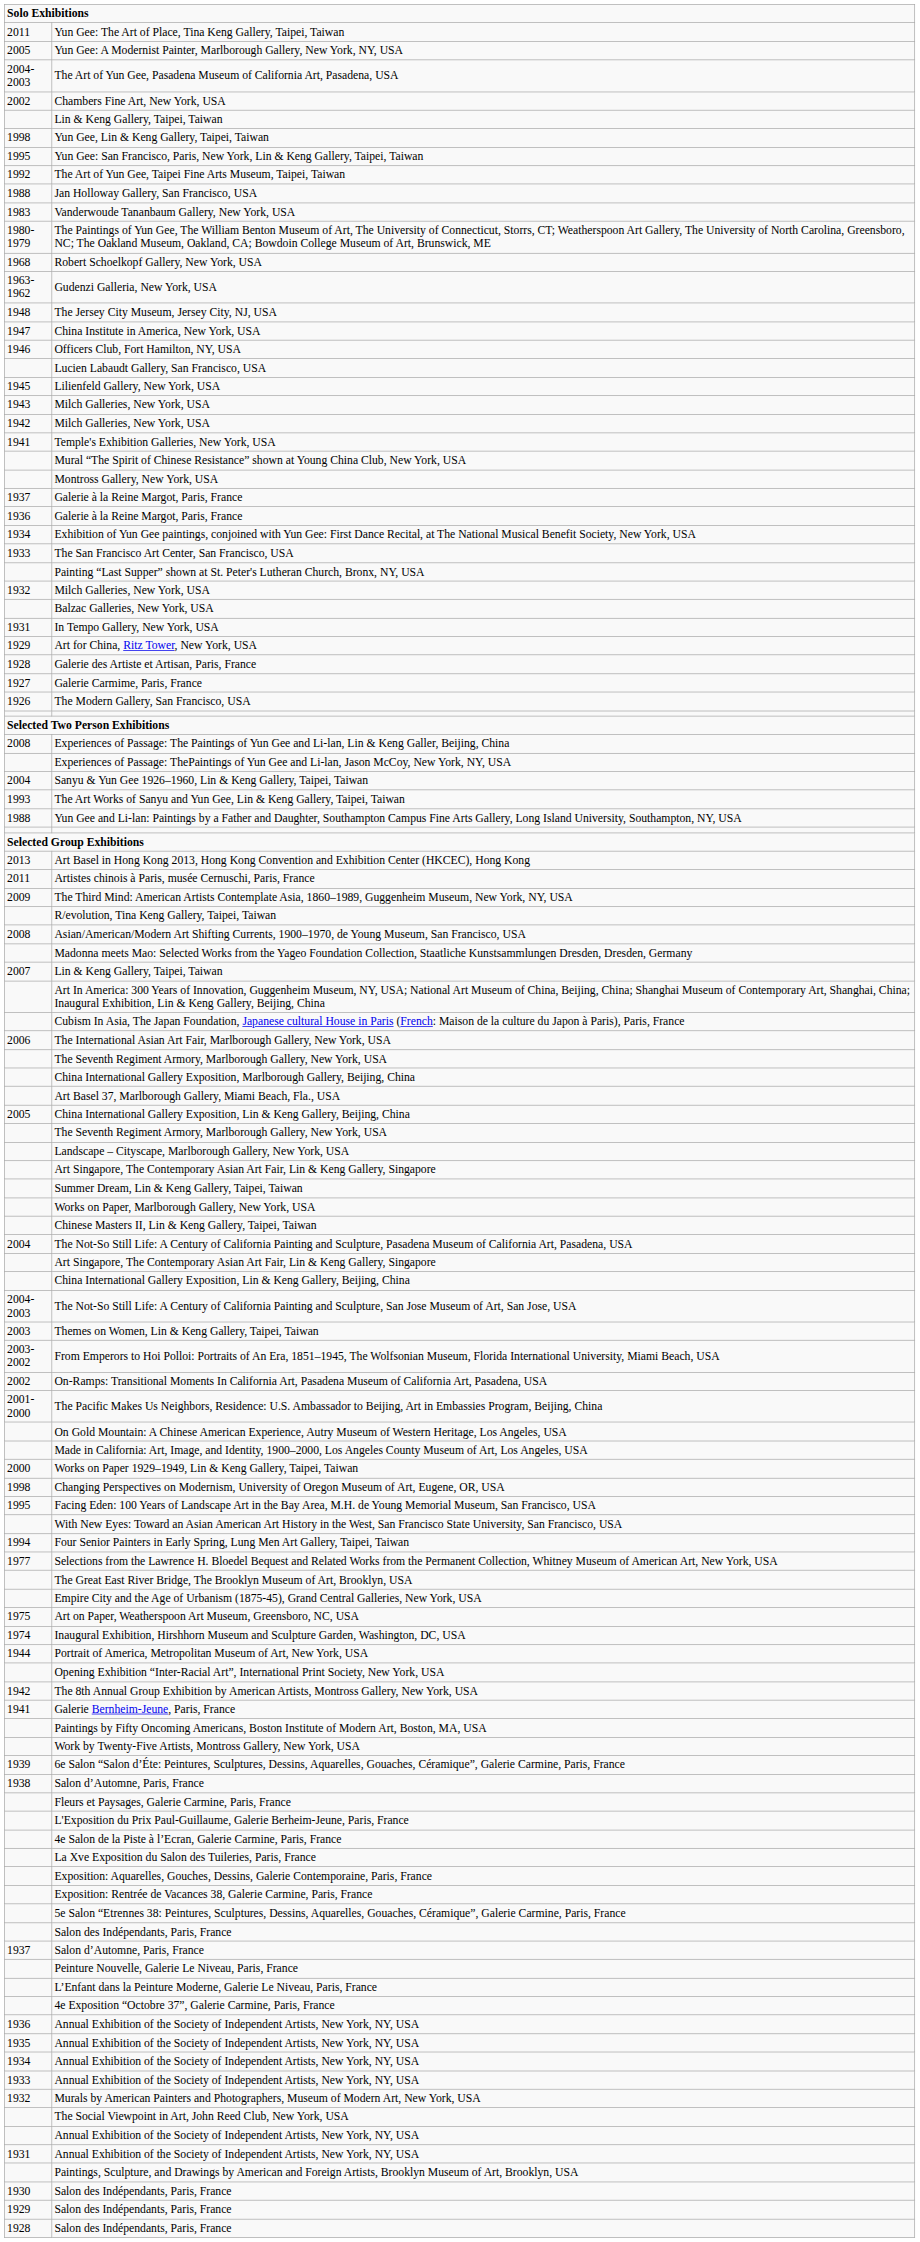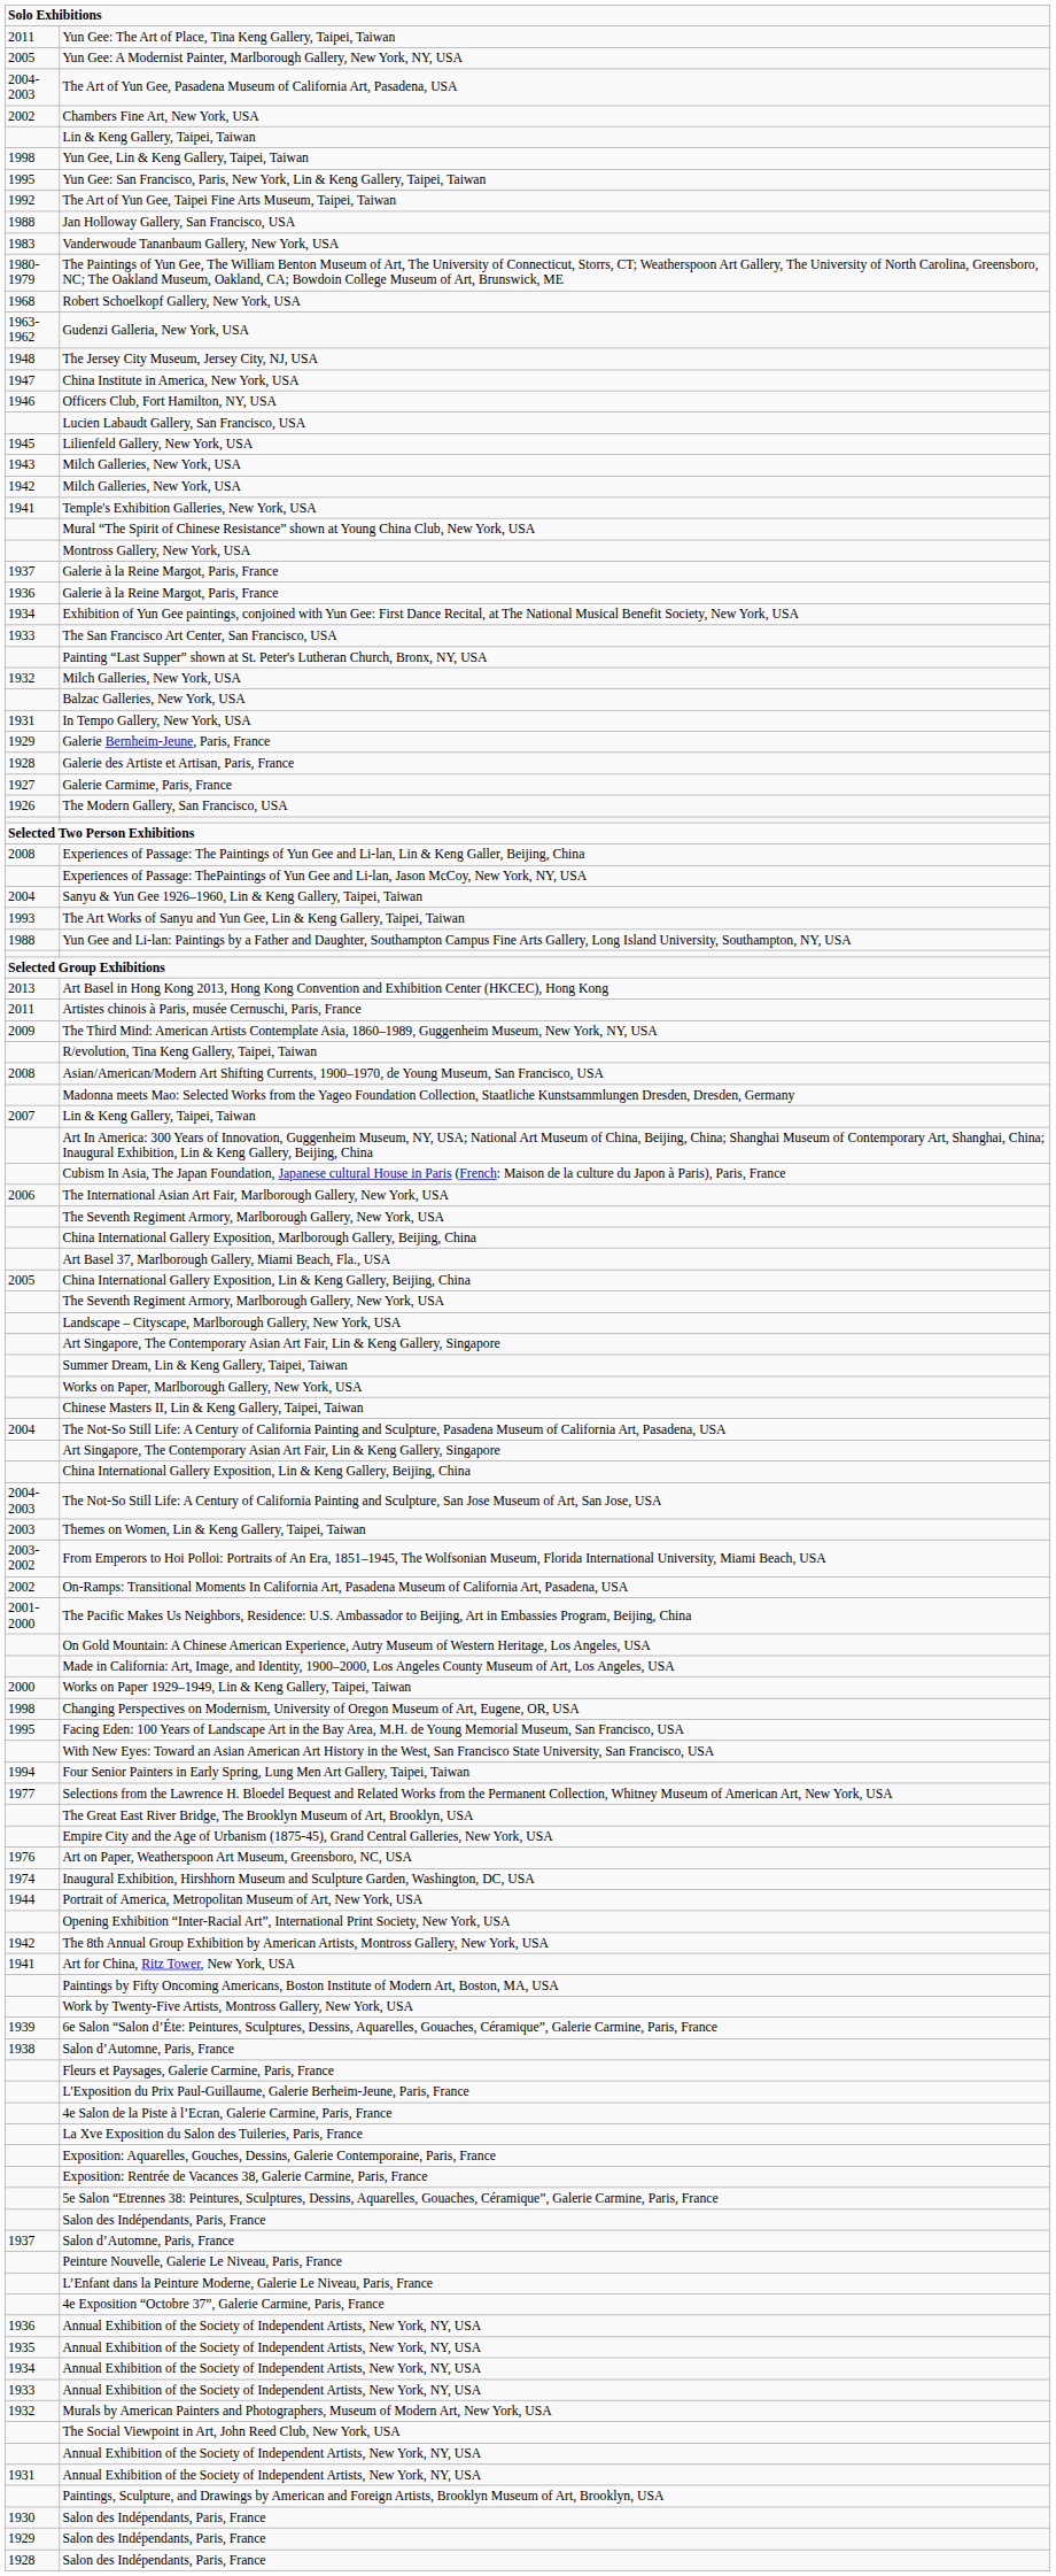row 33 | column 2: Art for China, Ritz Tower, New York, USA -> Galerie Bernheim-Jeune, Paris, France
row 84 | column 1: 1975 -> 1976
row 89 | column 2: Galerie Bernheim-Jeune, Paris, France -> Art for China, Ritz Tower, New York, USA
